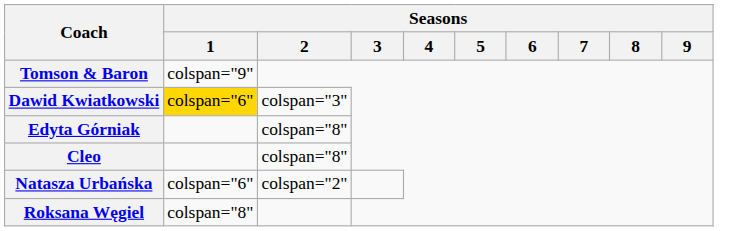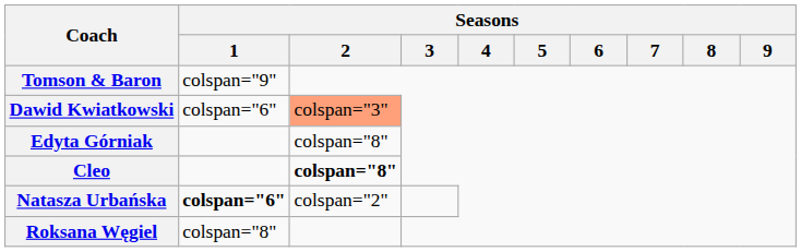Dawid Kwiatkowski | Seasons / 1: gold background -> no background
Dawid Kwiatkowski | Seasons / 2: no background -> lightsalmon background
Cleo | Seasons / 2: normal -> bold
Natasza Urbańska | Seasons / 1: normal -> bold
